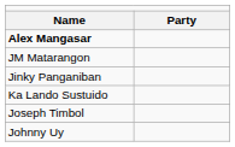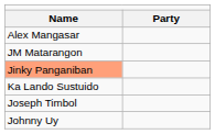Alex Mangasar | column 1: bold -> normal
Jinky Panganiban | column 1: no background -> lightsalmon background
